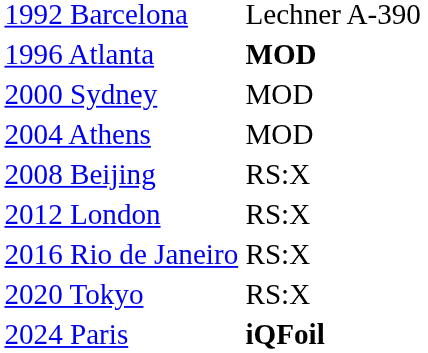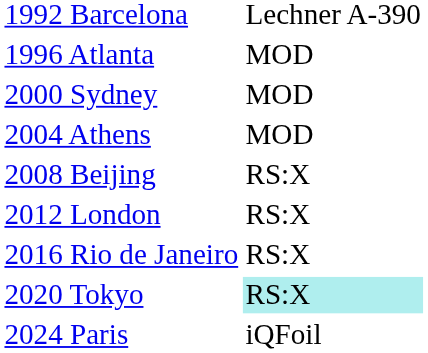1996 Atlanta | column 2: bold -> normal
2020 Tokyo | column 2: no background -> paleturquoise background
2024 Paris | column 2: bold -> normal
